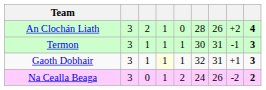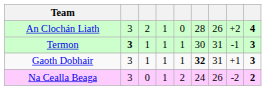Termon | column 2: normal -> bold
Gaoth Dobhair | column 4: lightyellow background -> no background
Gaoth Dobhair | column 6: normal -> bold
